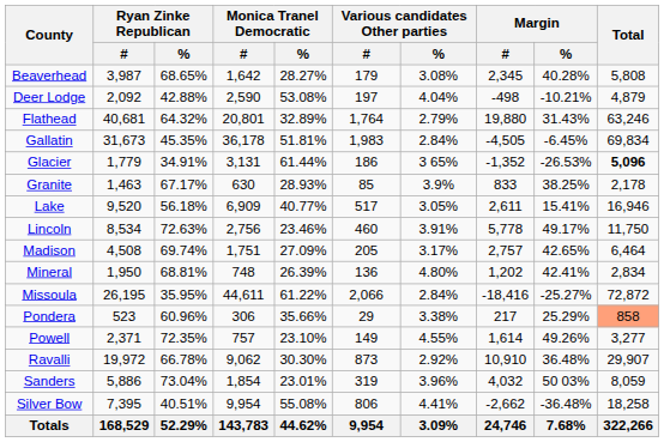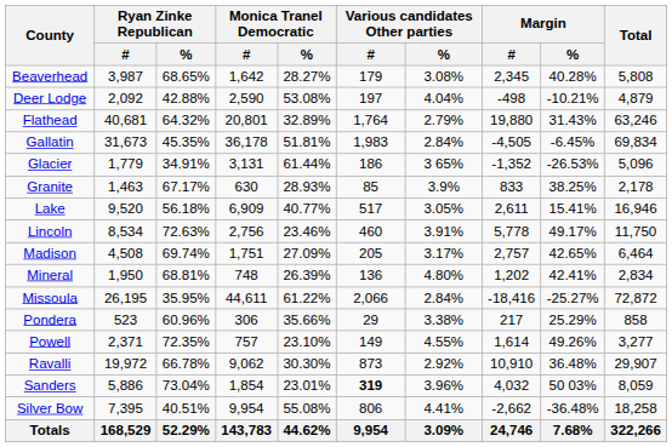Glacier | Total: bold -> normal
Pondera | Total: lightsalmon background -> no background
Sanders | Various candidates Other parties / #: normal -> bold
